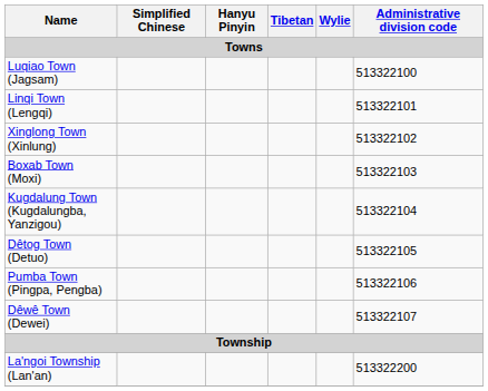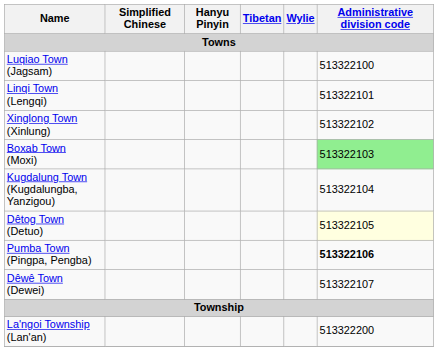Boxab Town (Moxi) | Administrative division code: no background -> lightgreen background
Dêtog Town (Detuo) | Administrative division code: no background -> lightyellow background
Pumba Town (Pingpa, Pengba) | Administrative division code: normal -> bold
